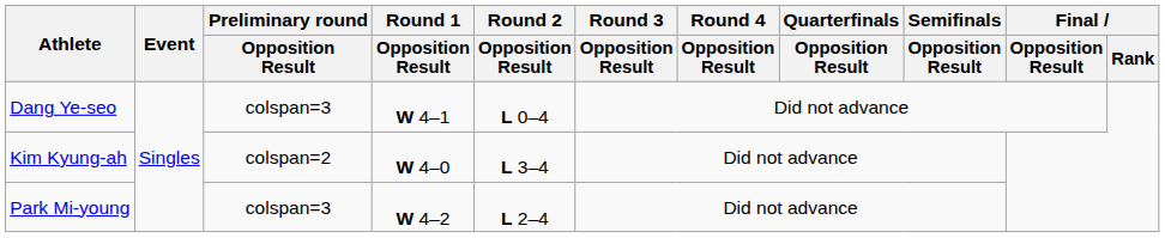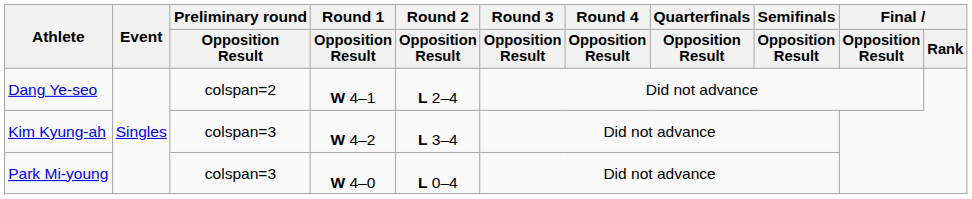Dang Ye-seo | Preliminary round / Opposition Result: colspan=3 -> colspan=2
Dang Ye-seo | Round 2 / Opposition Result: L 0–4 -> L 2–4
Kim Kyung-ah | Preliminary round / Opposition Result: colspan=2 -> colspan=3
Kim Kyung-ah | Round 1 / Opposition Result: W 4–0 -> W 4–2
Park Mi-young | Round 1 / Opposition Result: W 4–2 -> W 4–0
Park Mi-young | Round 2 / Opposition Result: L 2–4 -> L 0–4
